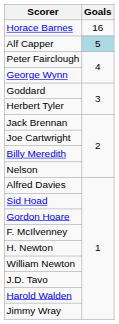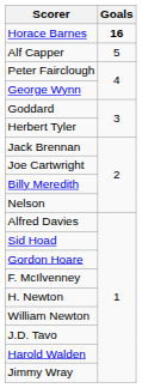Horace Barnes | Goals: normal -> bold
Alf Capper | Goals: lightblue background -> no background
